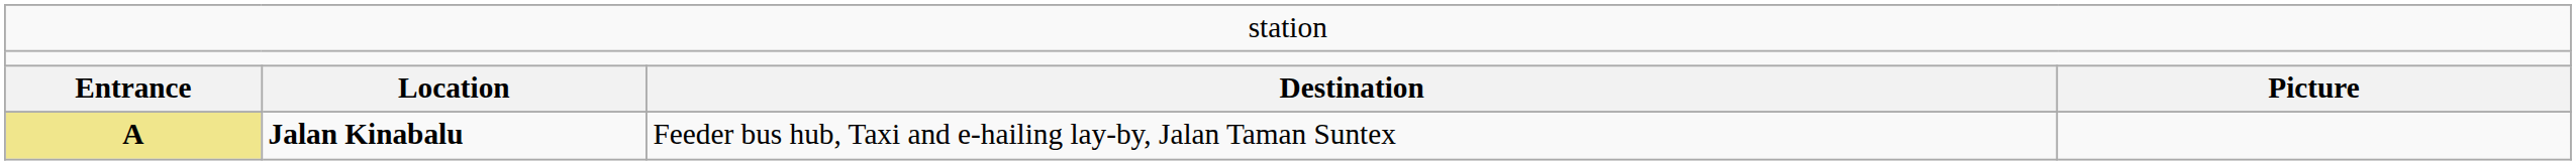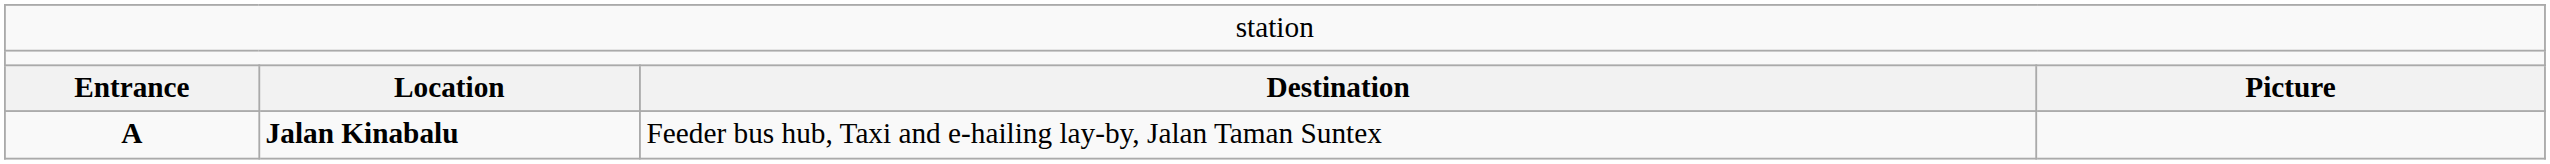Jalan Kinabalu | column 1: khaki background -> no background
